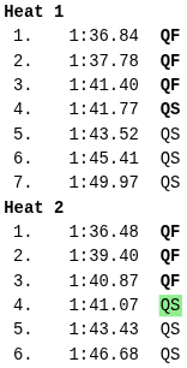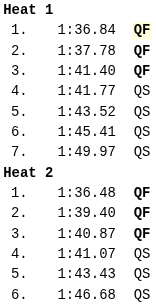1:36.84 | column 3: no background -> lightyellow background
1:41.77 | column 3: bold -> normal
1:41.07 | column 3: lightgreen background -> no background
